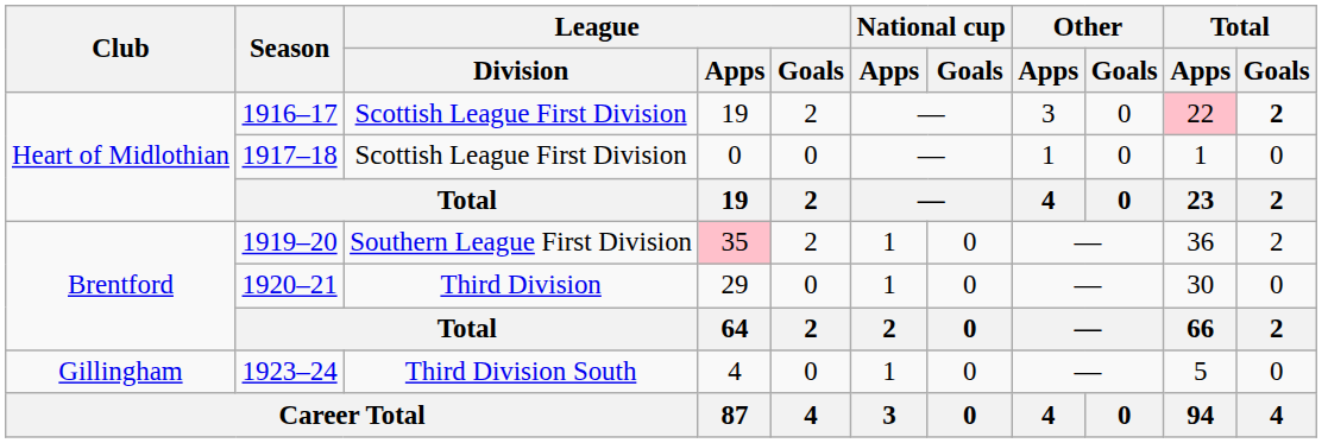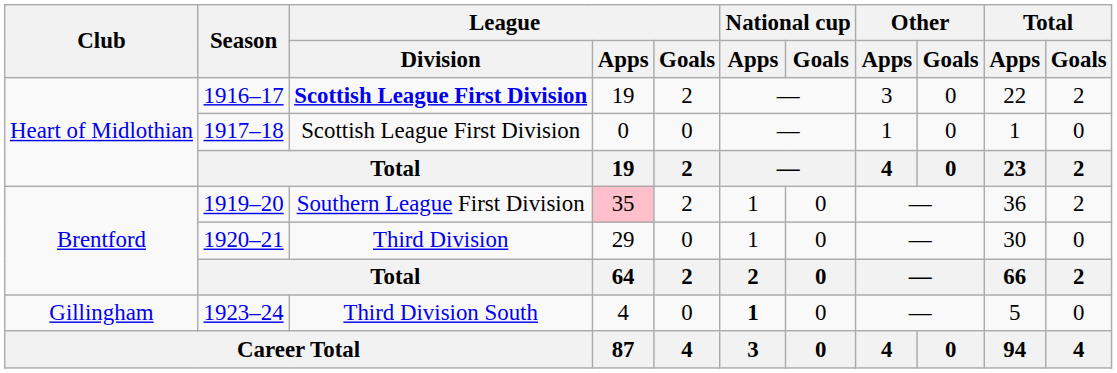1916–17 | League / Division: normal -> bold
1916–17 | Total / Apps: pink background -> no background
1916–17 | Total / Goals: bold -> normal
1923–24 | National cup / Apps: normal -> bold
